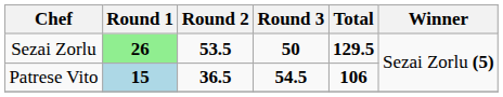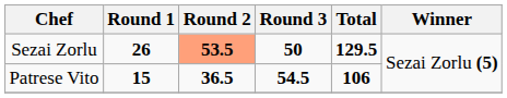Sezai Zorlu | Round 1: lightgreen background -> no background
Sezai Zorlu | Round 2: no background -> lightsalmon background
Patrese Vito | Round 1: lightblue background -> no background
